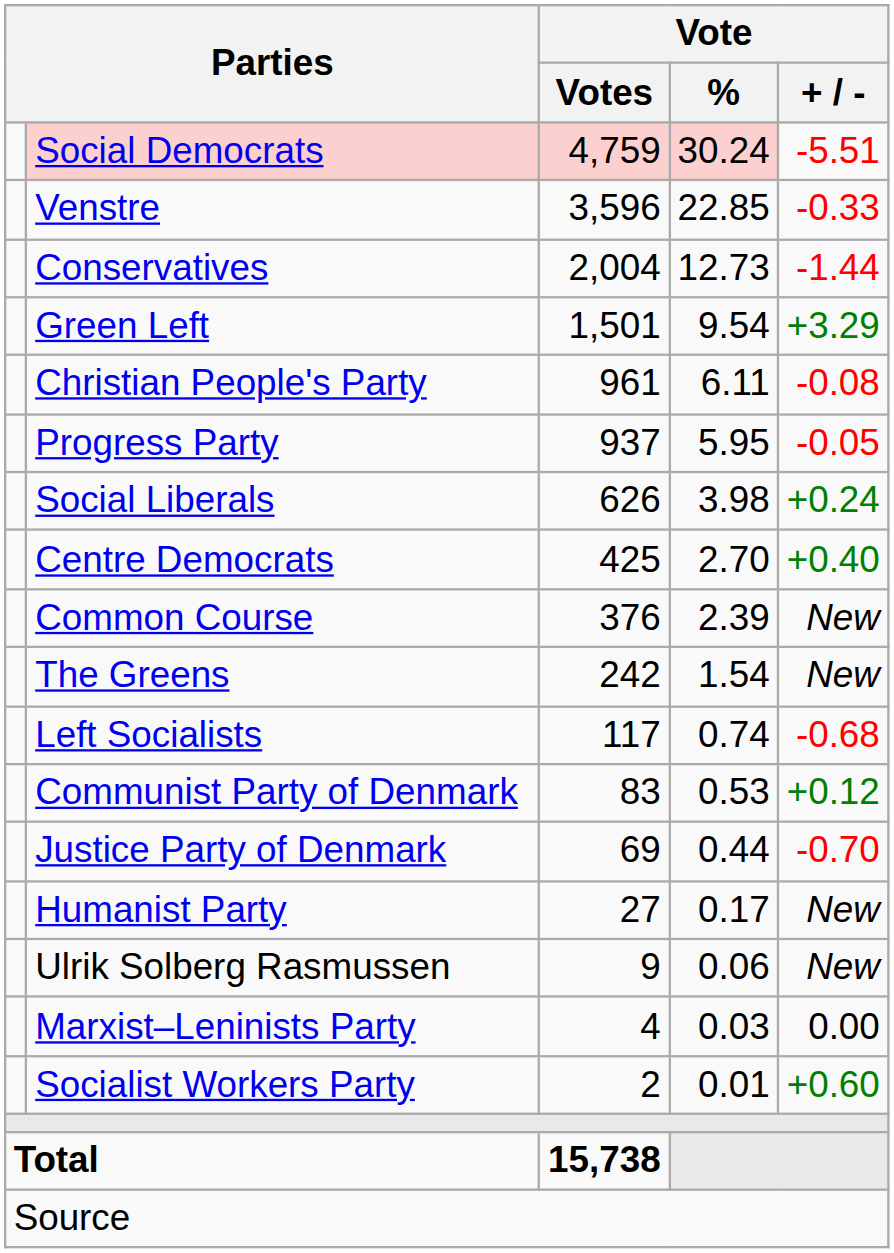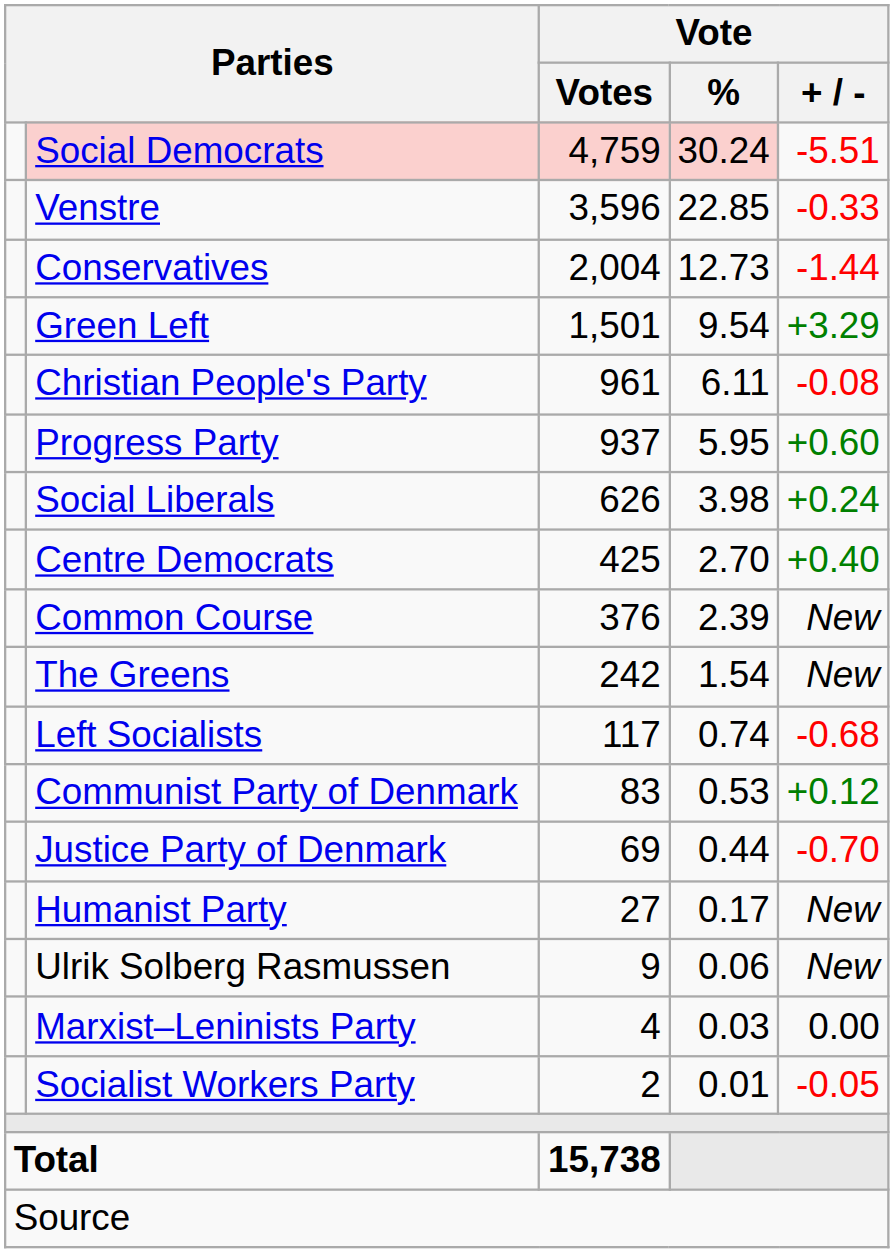Progress Party | Vote / + / -: -0.05 -> +0.60
Socialist Workers Party | Vote / + / -: +0.60 -> -0.05
